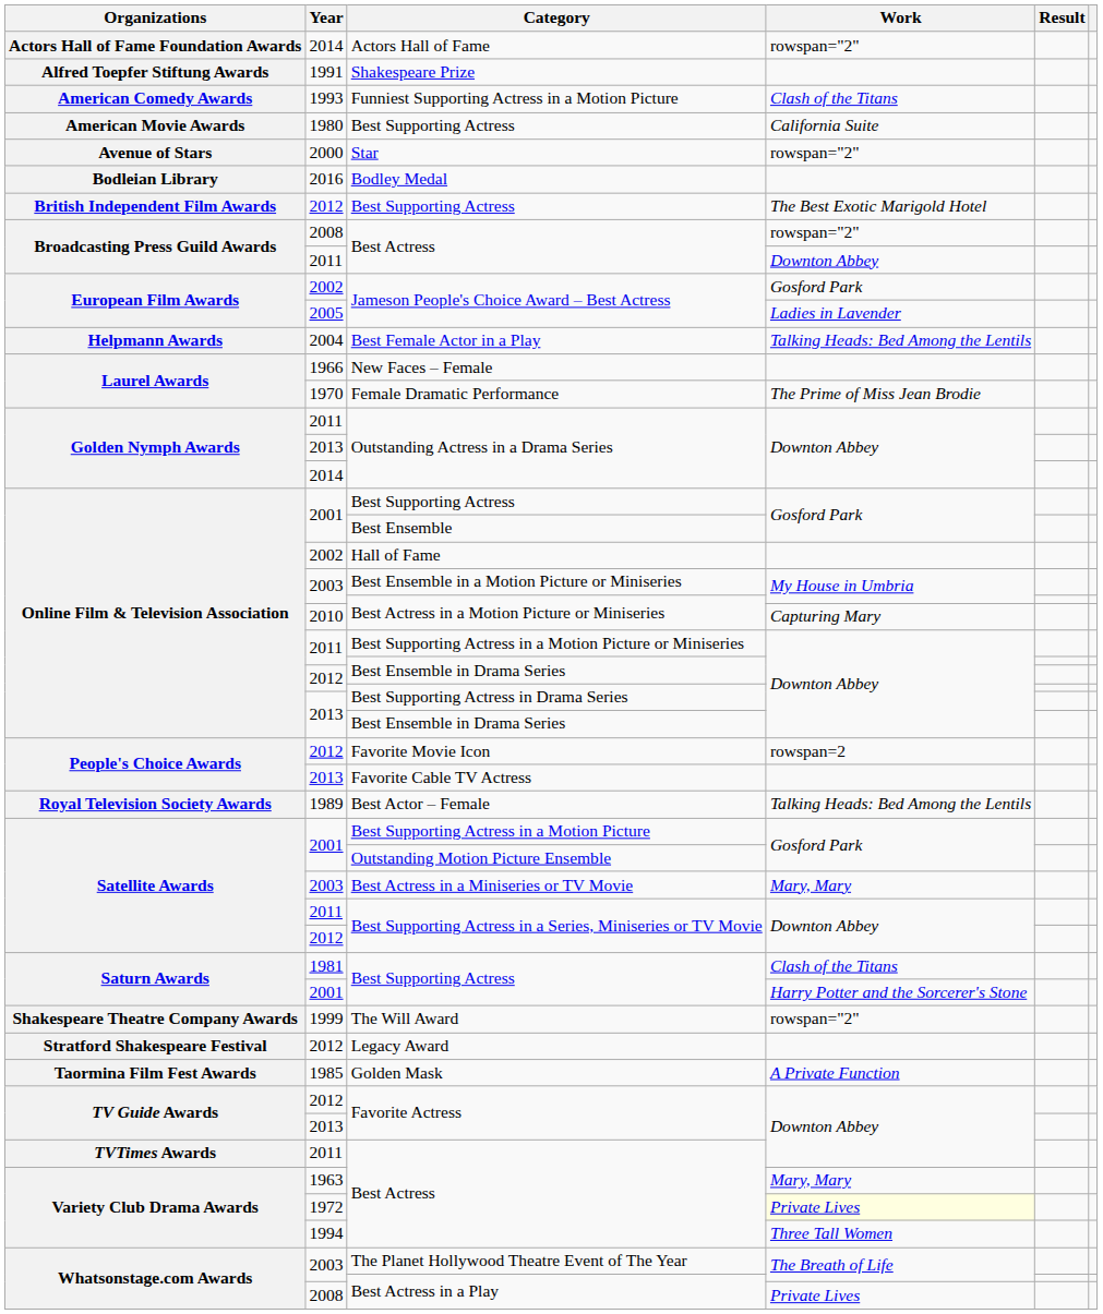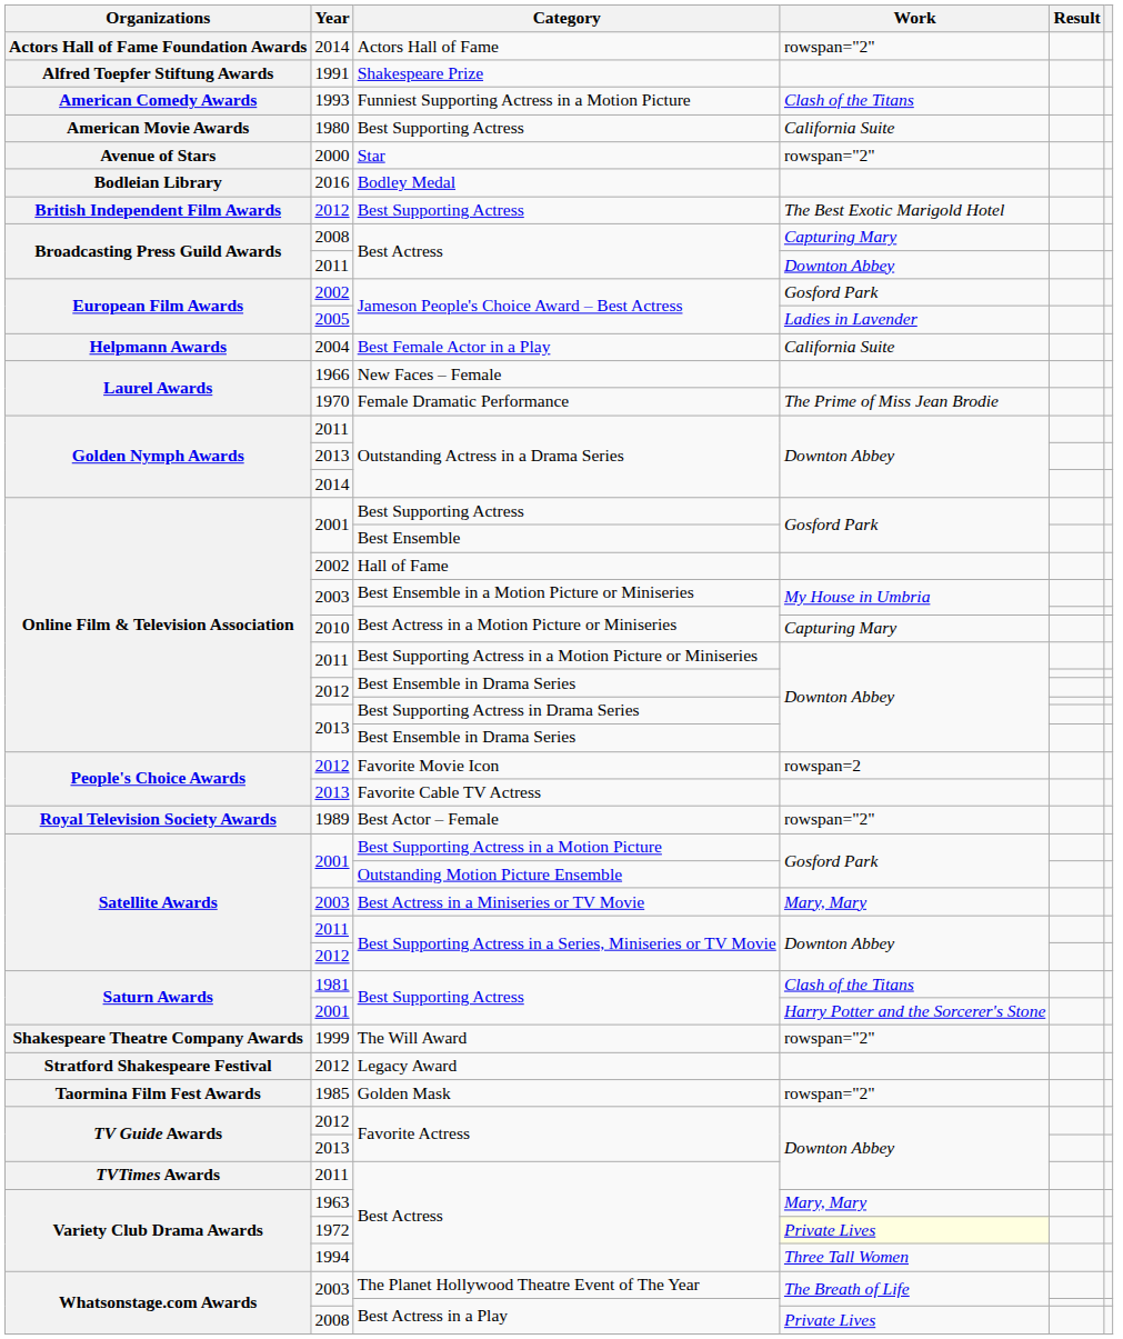2008 / Best Actress | Work: rowspan="2" -> Capturing Mary
Best Female Actor in a Play | Work: Talking Heads: Bed Among the Lentils -> California Suite
Best Actor – Female | Work: Talking Heads: Bed Among the Lentils -> rowspan="2"
Golden Mask | Work: A Private Function -> rowspan="2"
